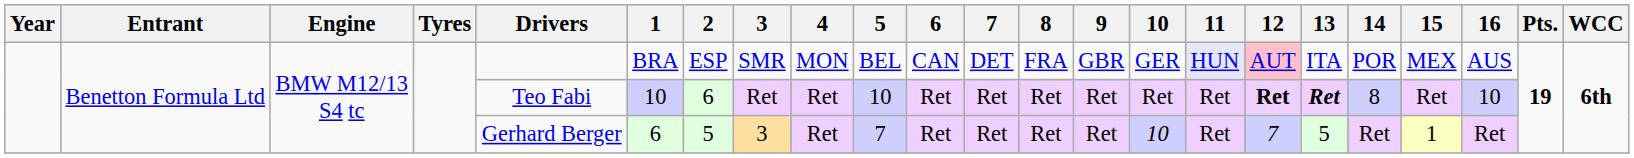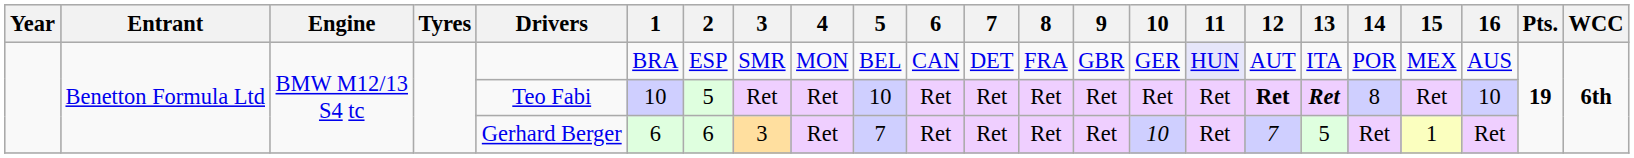row 2 | 12: pink background -> no background
row 3 | 2: 6 -> 5
row 4 | 2: 5 -> 6
